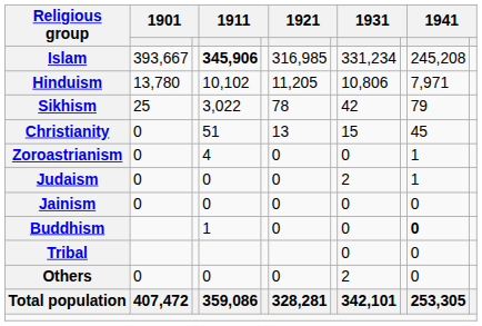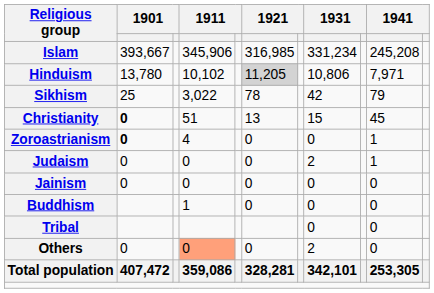Islam | column 4: bold -> normal
Hinduism | column 6: no background -> lightgrey background
Christianity | column 2: normal -> bold
Zoroastrianism | column 2: normal -> bold
Buddhism | column 10: bold -> normal
Others | column 4: no background -> lightsalmon background
